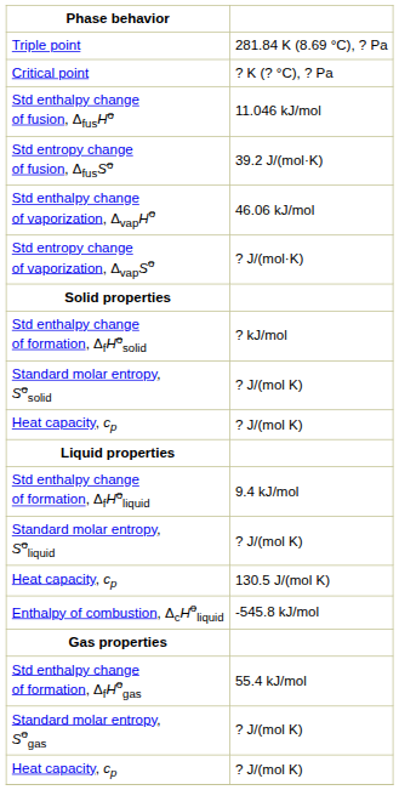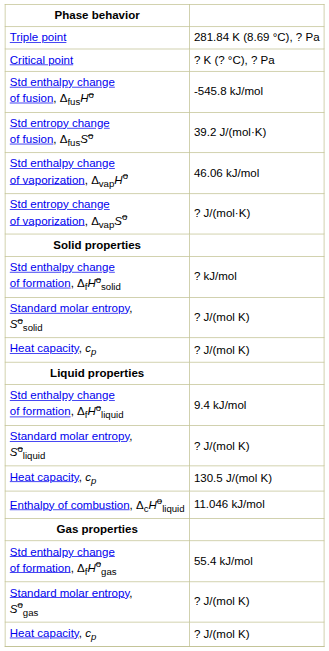row 4 | column 2: 11.046 kJ/mol -> -545.8 kJ/mol
row 16 | column 2: -545.8 kJ/mol -> 11.046 kJ/mol
